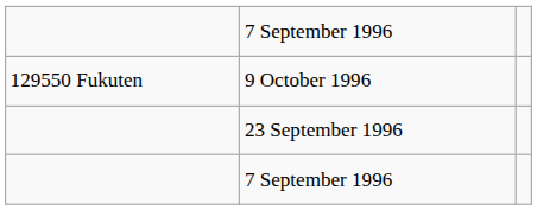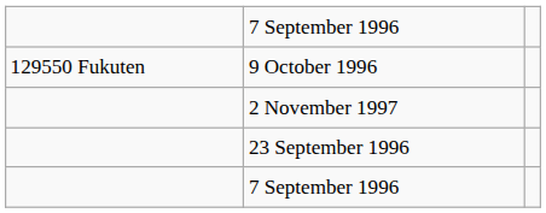+ row: 2 November 1997
